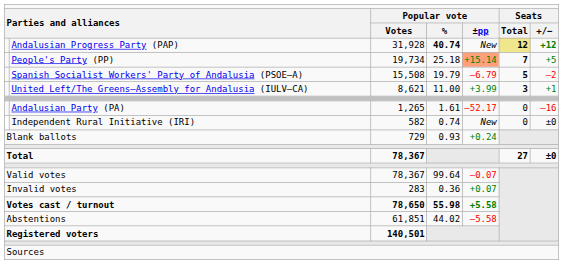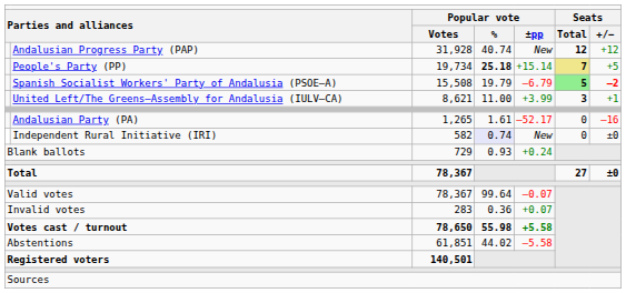Andalusian Progress Party (PAP) | column 4: bold -> normal
Andalusian Progress Party (PAP) | column 6: khaki background -> no background
Andalusian Progress Party (PAP) | column 7: bold -> normal
People's Party (PP) | column 4: normal -> bold
People's Party (PP) | column 5: lightsalmon background -> no background
People's Party (PP) | column 6: no background -> khaki background
Spanish Socialist Workers' Party of Andalusia (PSOE–A) | column 6: no background -> lightgreen background
Spanish Socialist Workers' Party of Andalusia (PSOE–A) | column 7: normal -> bold
Independent Rural Initiative (IRI) | column 4: no background -> lavender background
